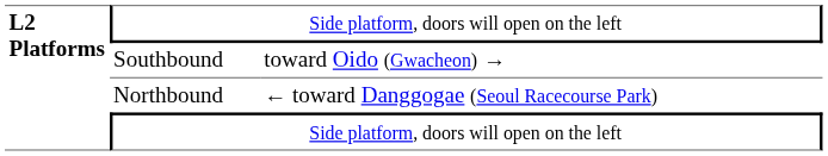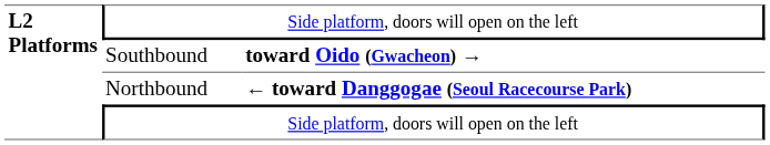Southbound | column 3: normal -> bold
Northbound | column 3: normal -> bold
